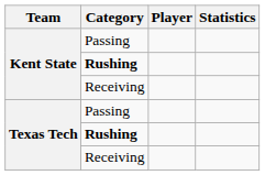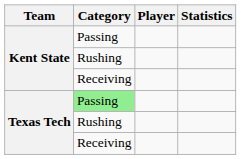Kent State / Rushing | Category: bold -> normal
Texas Tech / Passing | Category: no background -> lightgreen background
Texas Tech / Rushing | Category: bold -> normal
